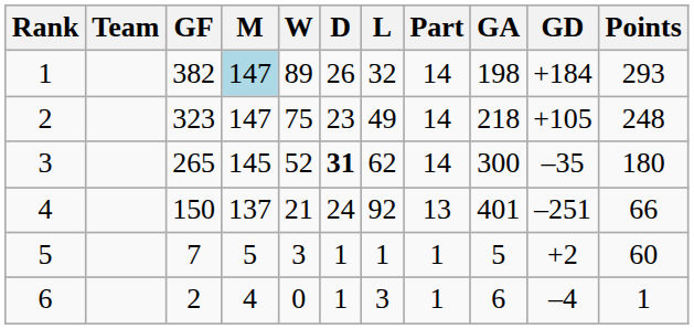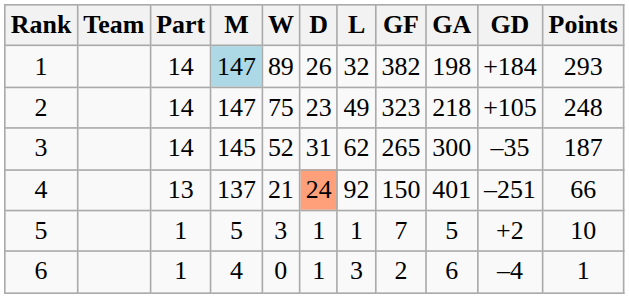columns swapped: Part <-> GF
row 4 | D: bold -> normal
row 4 | Points: 180 -> 187
row 5 | D: no background -> lightsalmon background
row 6 | Points: 60 -> 10
